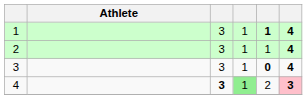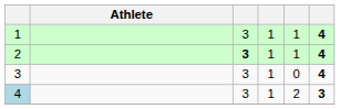row 2 | column 5: bold -> normal
row 3 | column 3: normal -> bold
row 4 | column 5: bold -> normal
row 5 | column 1: no background -> lightblue background
row 5 | column 3: bold -> normal
row 5 | column 4: lightgreen background -> no background
row 5 | column 6: pink background -> no background
